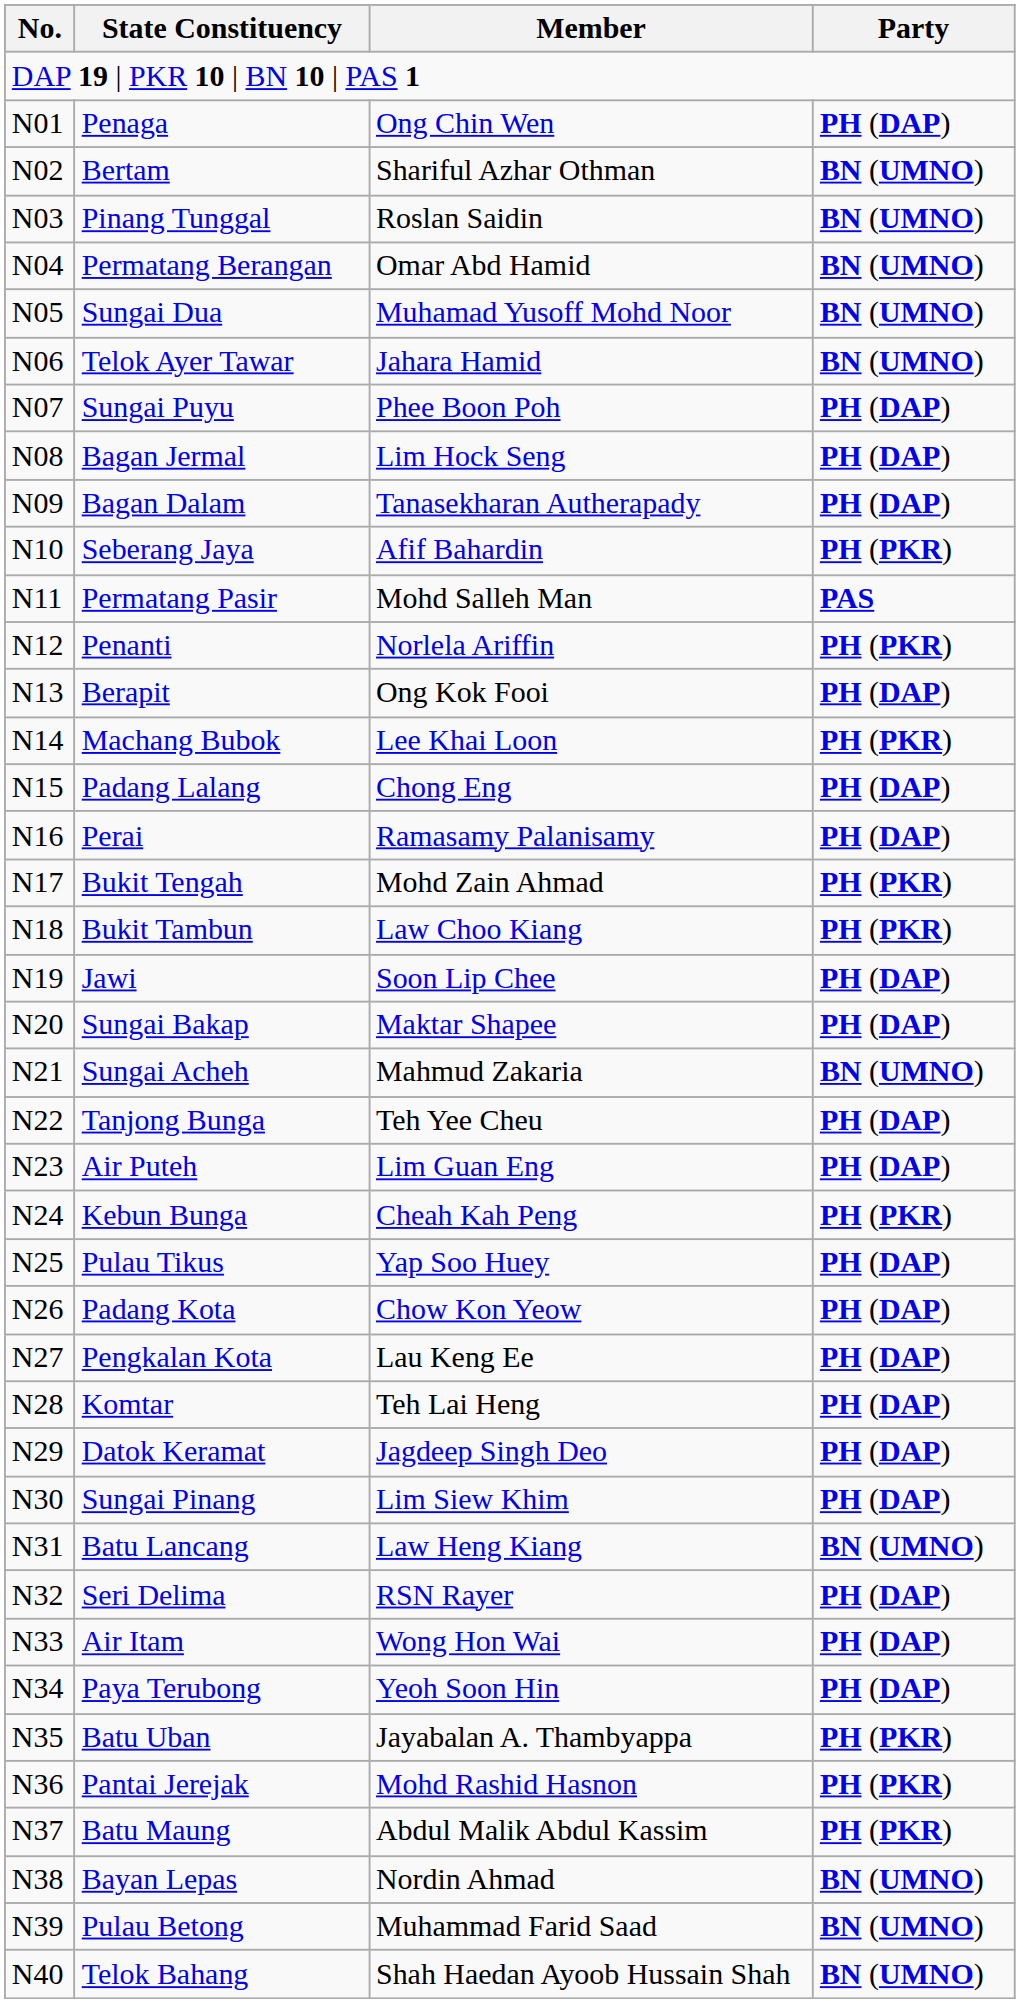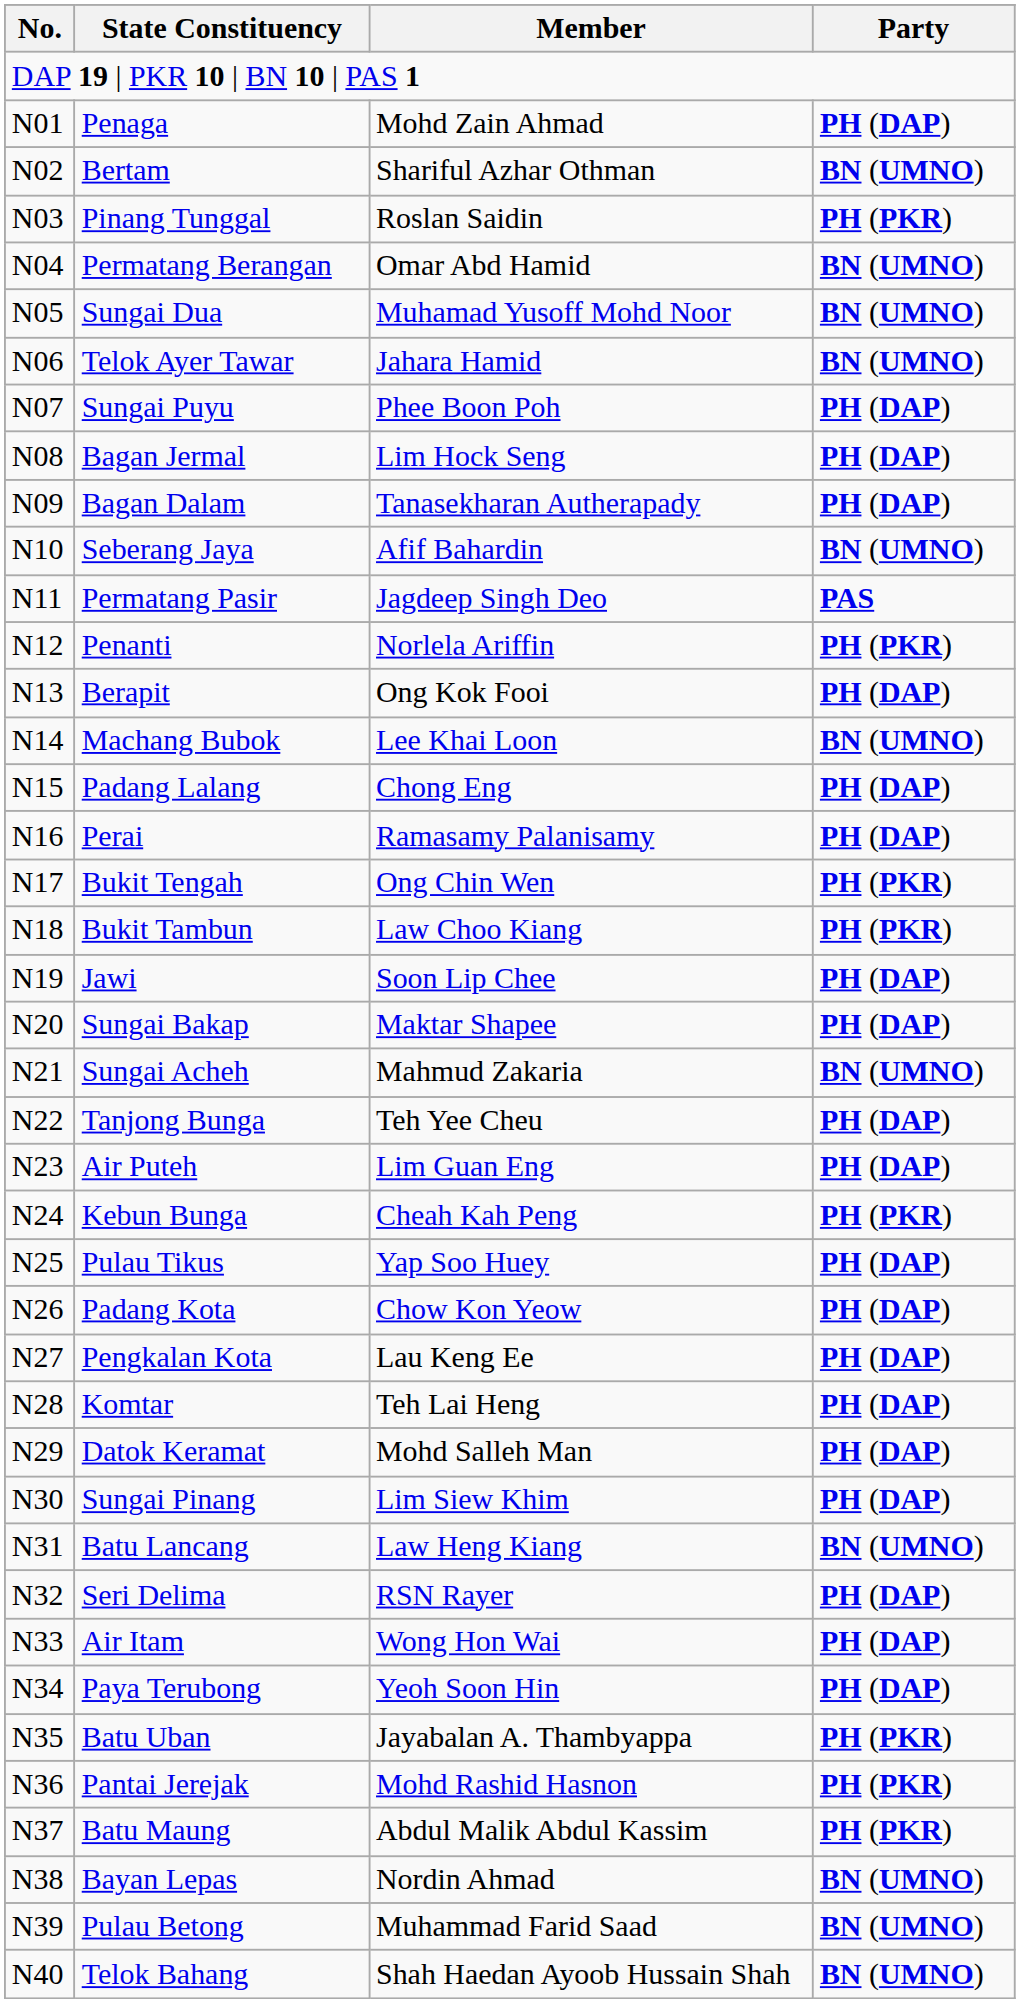Penaga | Member: Ong Chin Wen -> Mohd Zain Ahmad
Pinang Tunggal | Party: BN (UMNO) -> PH (PKR)
Seberang Jaya | Party: PH (PKR) -> BN (UMNO)
Permatang Pasir | Member: Mohd Salleh Man -> Jagdeep Singh Deo
Machang Bubok | Party: PH (PKR) -> BN (UMNO)
Bukit Tengah | Member: Mohd Zain Ahmad -> Ong Chin Wen
Datok Keramat | Member: Jagdeep Singh Deo -> Mohd Salleh Man
